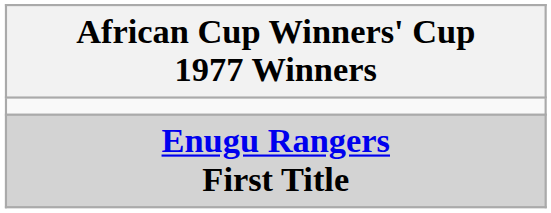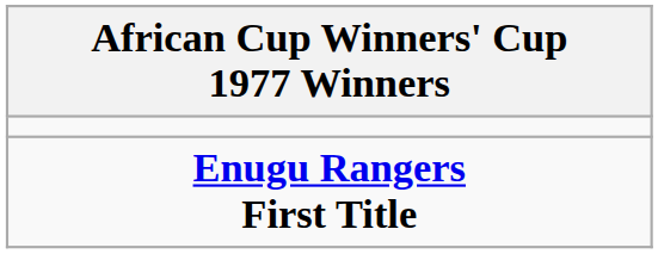row 3 | column 1: lightgrey background -> no background
